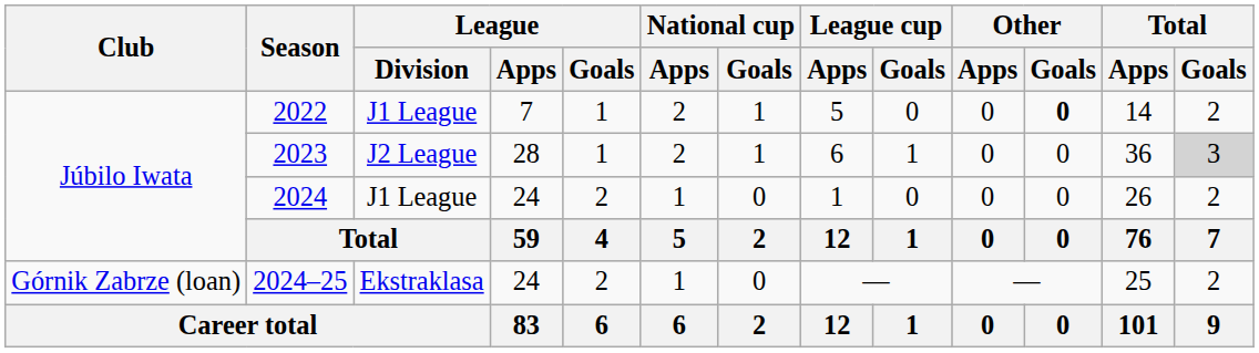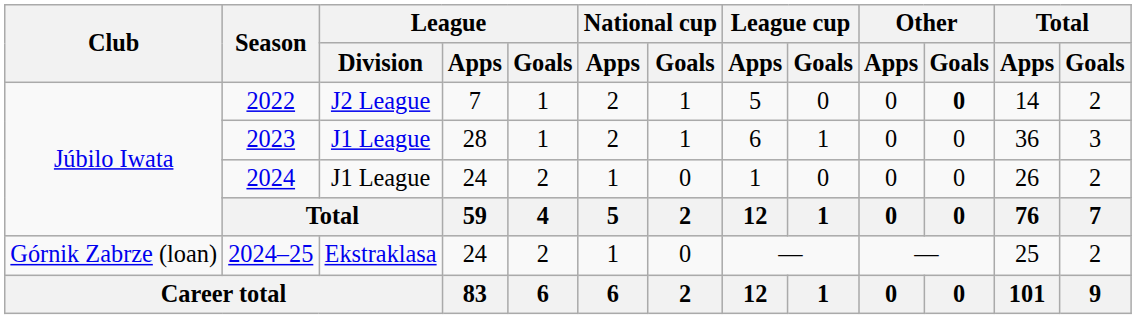2022 | League / Division: J1 League -> J2 League
2023 | League / Division: J2 League -> J1 League
2023 | Total / Goals: lightgrey background -> no background
